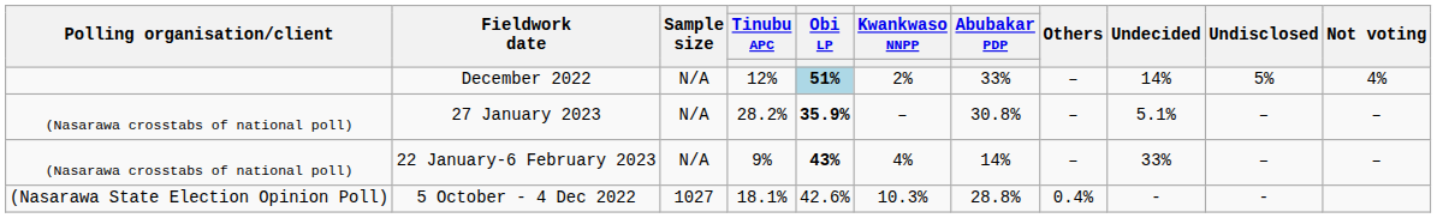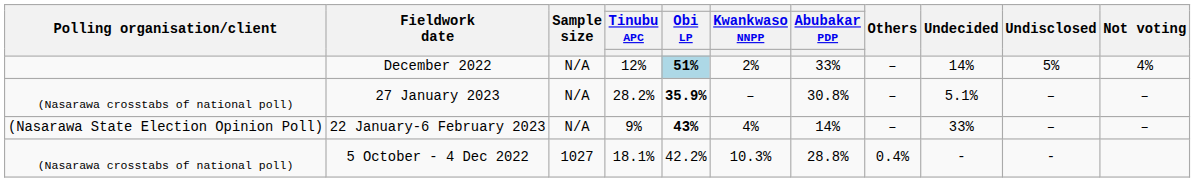22 January-6 February 2023 | Polling organisation/client: (Nasarawa crosstabs of national poll) -> (Nasarawa State Election Opinion Poll)
5 October - 4 Dec 2022 | Polling organisation/client: (Nasarawa State Election Opinion Poll) -> (Nasarawa crosstabs of national poll)
5 October - 4 Dec 2022 | Obi LP: 42.6% -> 42.2%
